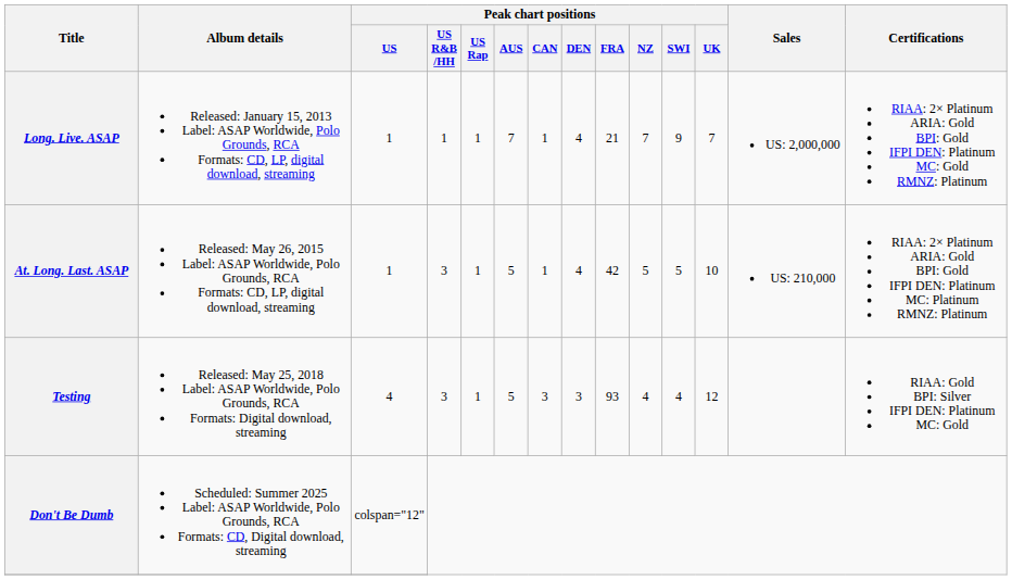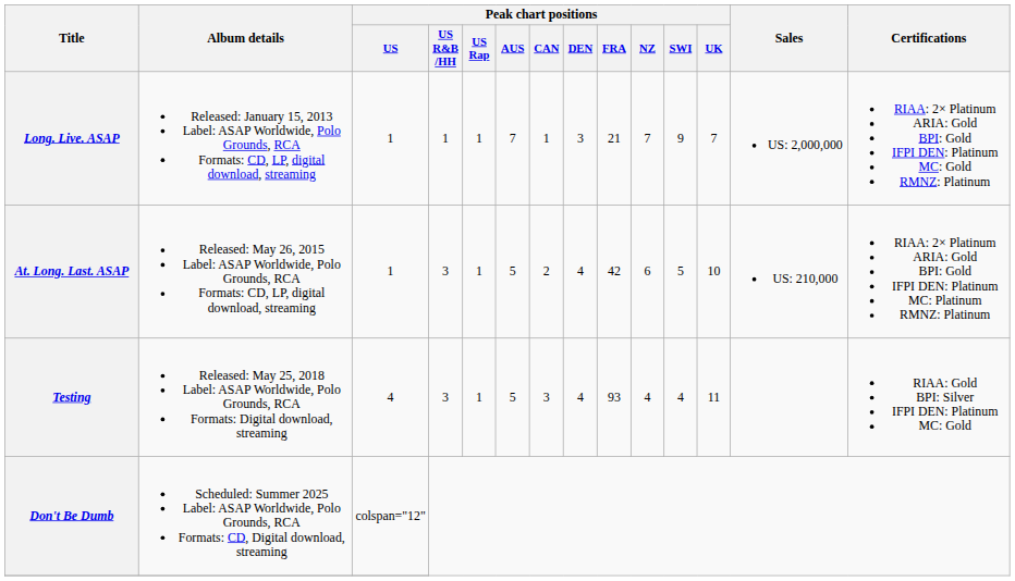Long. Live. ASAP | Peak chart positions / DEN: 4 -> 3
At. Long. Last. ASAP | Peak chart positions / CAN: 1 -> 2
At. Long. Last. ASAP | Peak chart positions / NZ: 5 -> 6
Testing | Peak chart positions / DEN: 3 -> 4
Testing | Peak chart positions / UK: 12 -> 11
